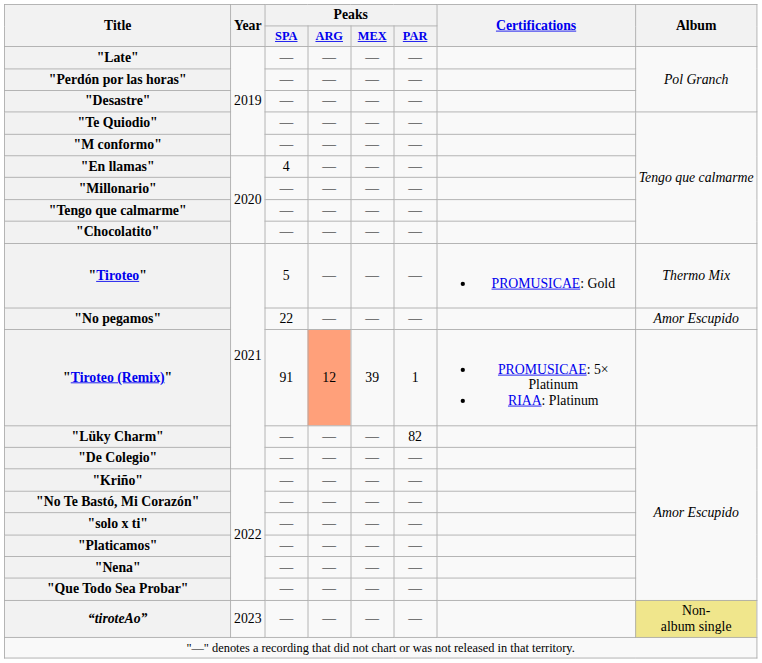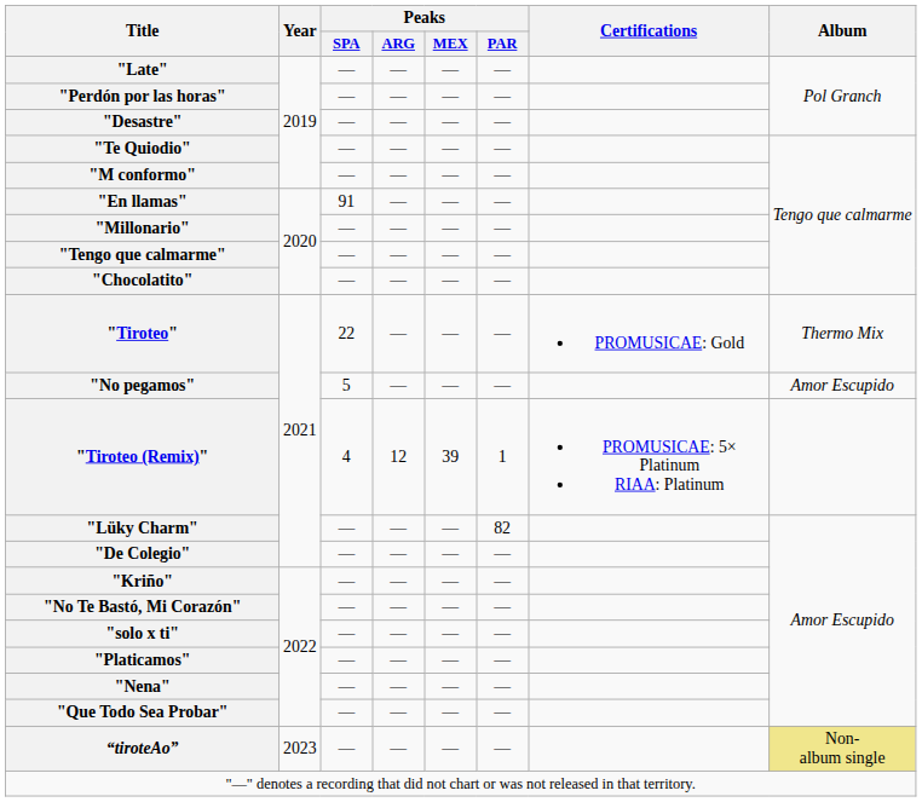"En llamas" | Peaks / SPA: 4 -> 91
"Tiroteo" | Peaks / SPA: 5 -> 22
"No pegamos" | Peaks / SPA: 22 -> 5
"Tiroteo (Remix)" | Peaks / SPA: 91 -> 4
"Tiroteo (Remix)" | Peaks / ARG: lightsalmon background -> no background
